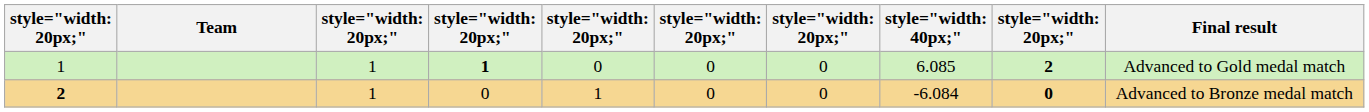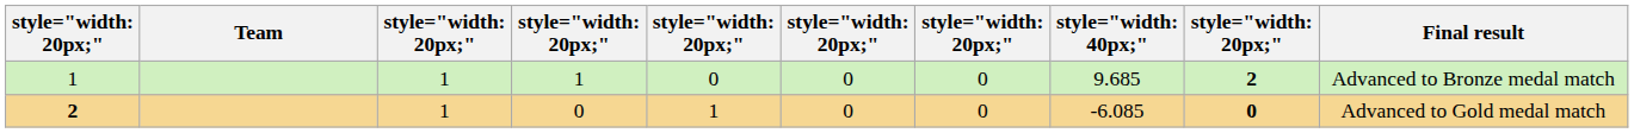row 2 | column 4: bold -> normal
row 2 | column 8: 6.085 -> 9.685
row 2 | Final result: Advanced to Gold medal match -> Advanced to Bronze medal match
row 3 | column 8: -6.084 -> -6.085
row 3 | Final result: Advanced to Bronze medal match -> Advanced to Gold medal match
